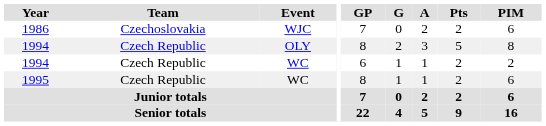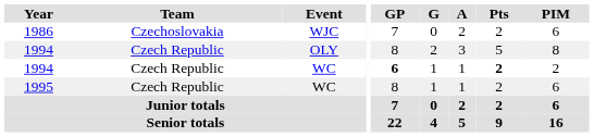1994 / WC | GP: normal -> bold
1994 / WC | Pts: normal -> bold
